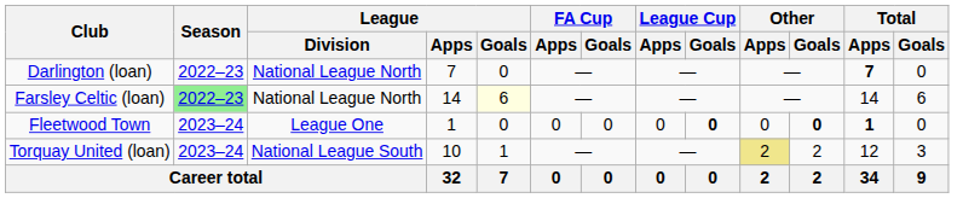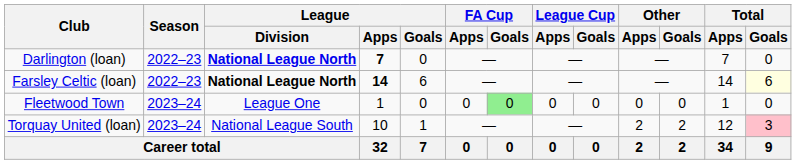Darlington (loan) | League / Division: normal -> bold
Darlington (loan) | League / Apps: normal -> bold
Darlington (loan) | Total / Apps: bold -> normal
Farsley Celtic (loan) | Season: lightgreen background -> no background
Farsley Celtic (loan) | League / Division: normal -> bold
Farsley Celtic (loan) | League / Apps: normal -> bold
Farsley Celtic (loan) | League / Goals: lightyellow background -> no background
Farsley Celtic (loan) | Total / Goals: no background -> lightyellow background
Fleetwood Town | FA Cup / Goals: no background -> lightgreen background
Fleetwood Town | League Cup / Goals: bold -> normal
Fleetwood Town | Other / Goals: bold -> normal
Fleetwood Town | Total / Apps: bold -> normal
Torquay United (loan) | Other / Apps: khaki background -> no background
Torquay United (loan) | Total / Goals: no background -> pink background
